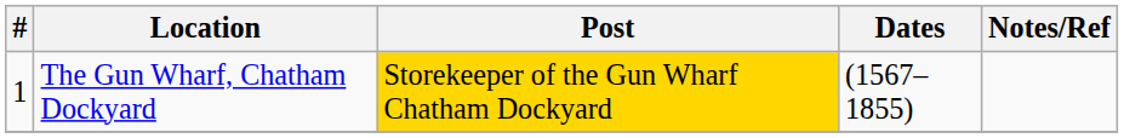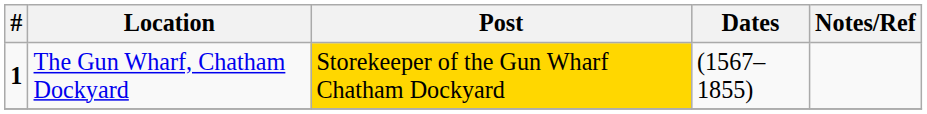The Gun Wharf, Chatham Dockyard | #: normal -> bold
